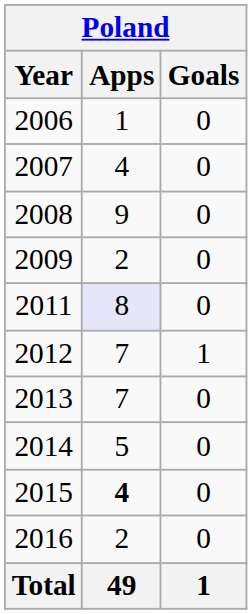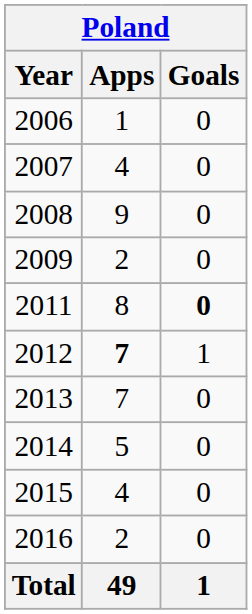2011 | Apps: lavender background -> no background
2011 | Goals: normal -> bold
2012 | Apps: normal -> bold
2015 | Apps: bold -> normal
